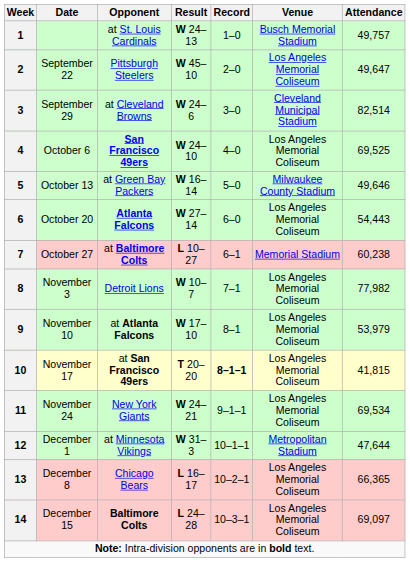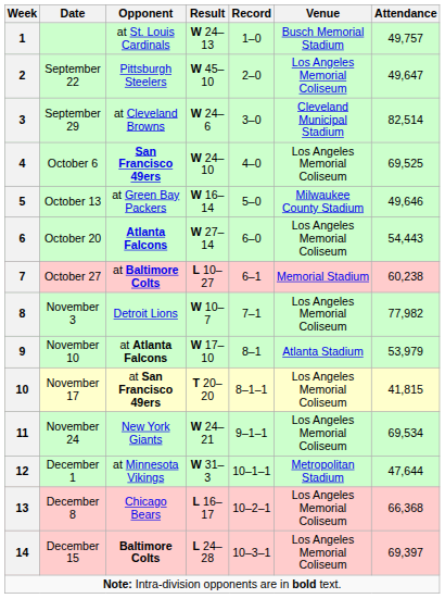9 | Venue: Los Angeles Memorial Coliseum -> Atlanta Stadium
10 | Record: bold -> normal
13 | Attendance: 66,365 -> 66,368
14 | Attendance: 69,097 -> 69,397
